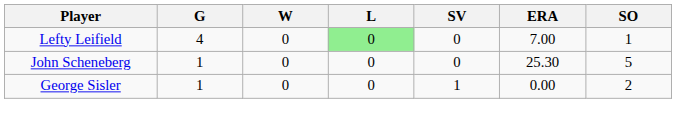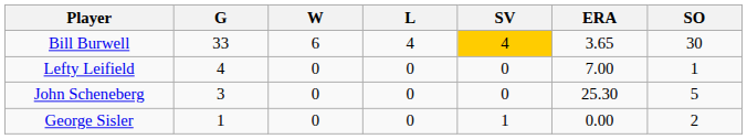+ row: Bill Burwell | 33 | 6 | 4 | 4 | 3.65 | 30
Lefty Leifield | L: lightgreen background -> no background
John Scheneberg | G: 1 -> 3
